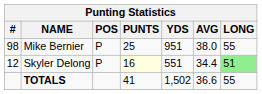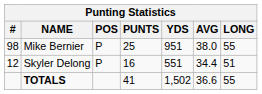Skyler Delong | PUNTS: lightyellow background -> no background
Skyler Delong | LONG: lightgreen background -> no background
